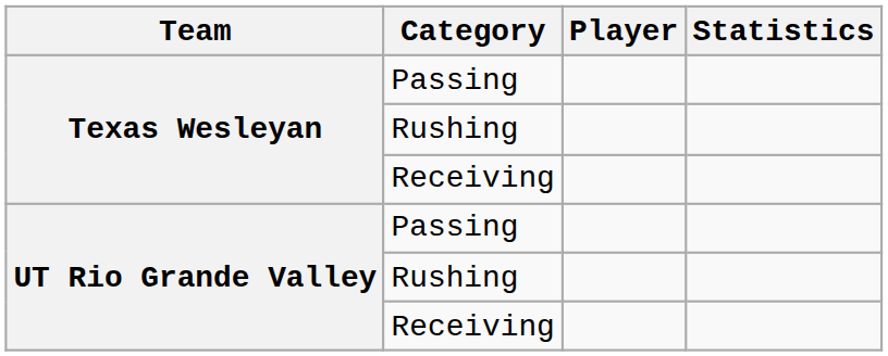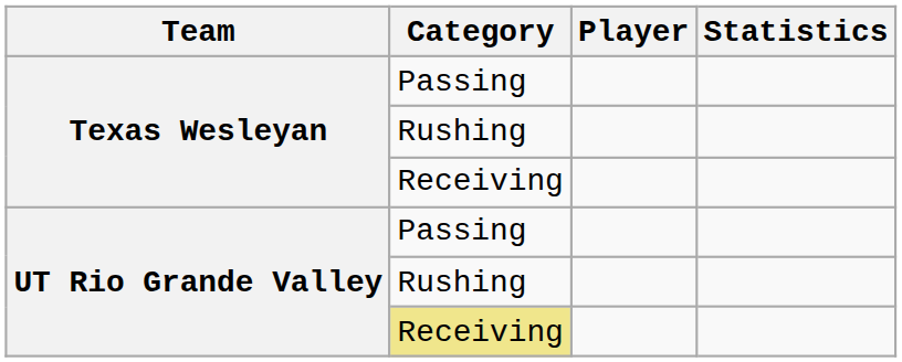UT Rio Grande Valley / Receiving | Category: no background -> khaki background
